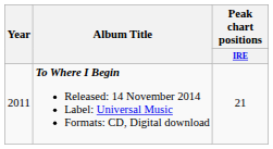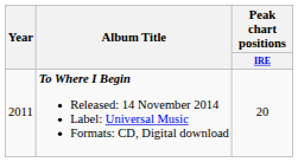row 3 | Peak chart positions / IRE: 21 -> 20
